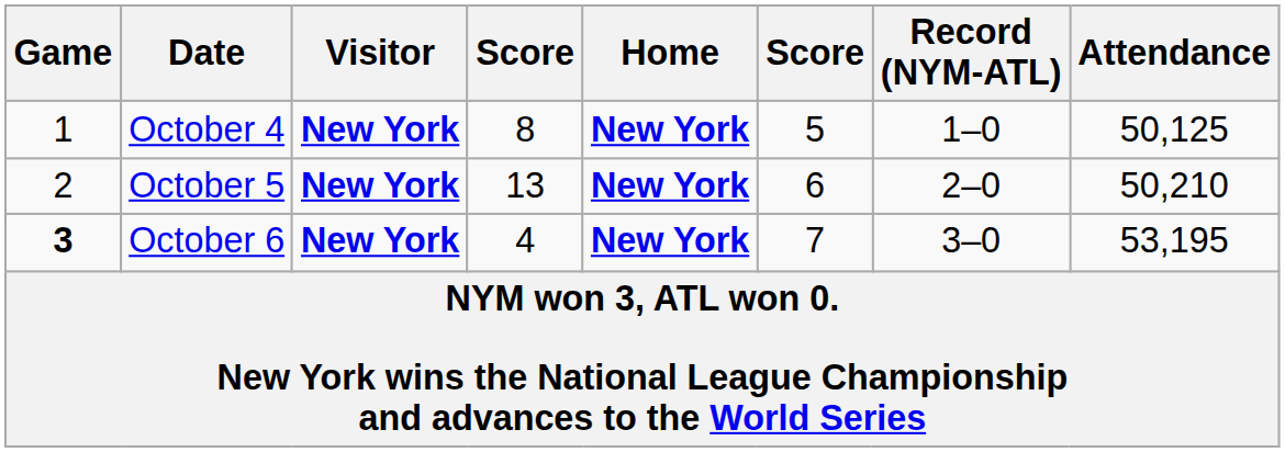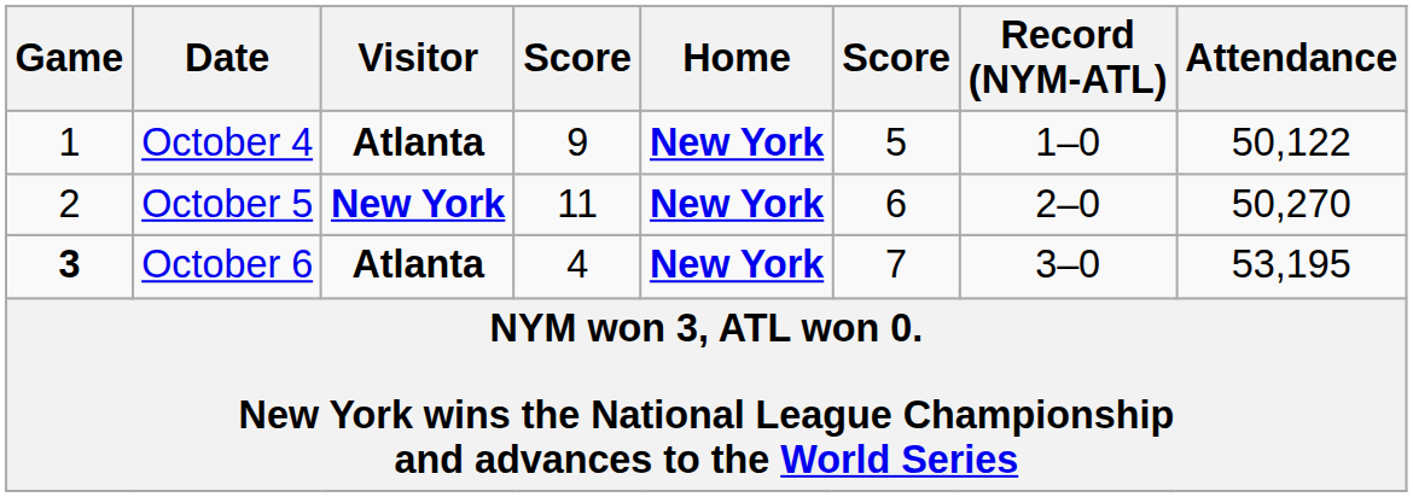October 4 | Visitor: New York -> Atlanta
October 4 | column 4: 8 -> 9
October 4 | Attendance: 50,125 -> 50,122
October 5 | column 4: 13 -> 11
October 5 | Attendance: 50,210 -> 50,270
October 6 | Visitor: New York -> Atlanta
